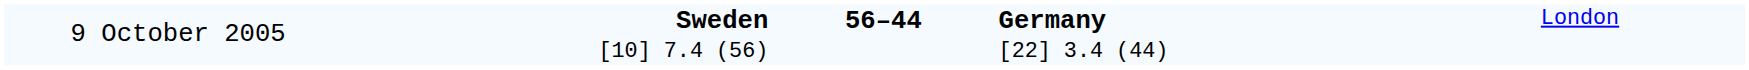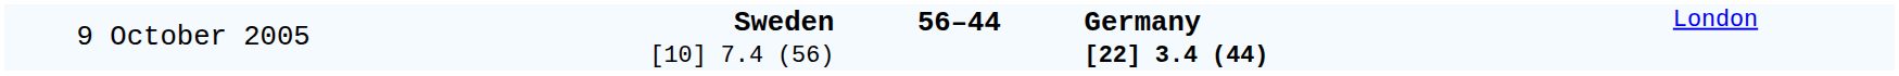[10] 7.4 (56) | column 4: normal -> bold
